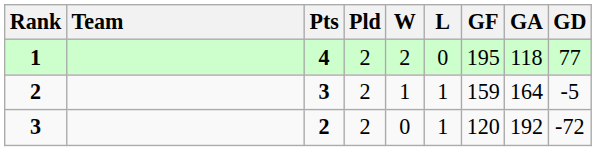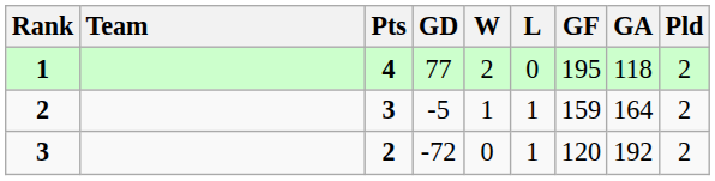columns swapped: Pld <-> GD
